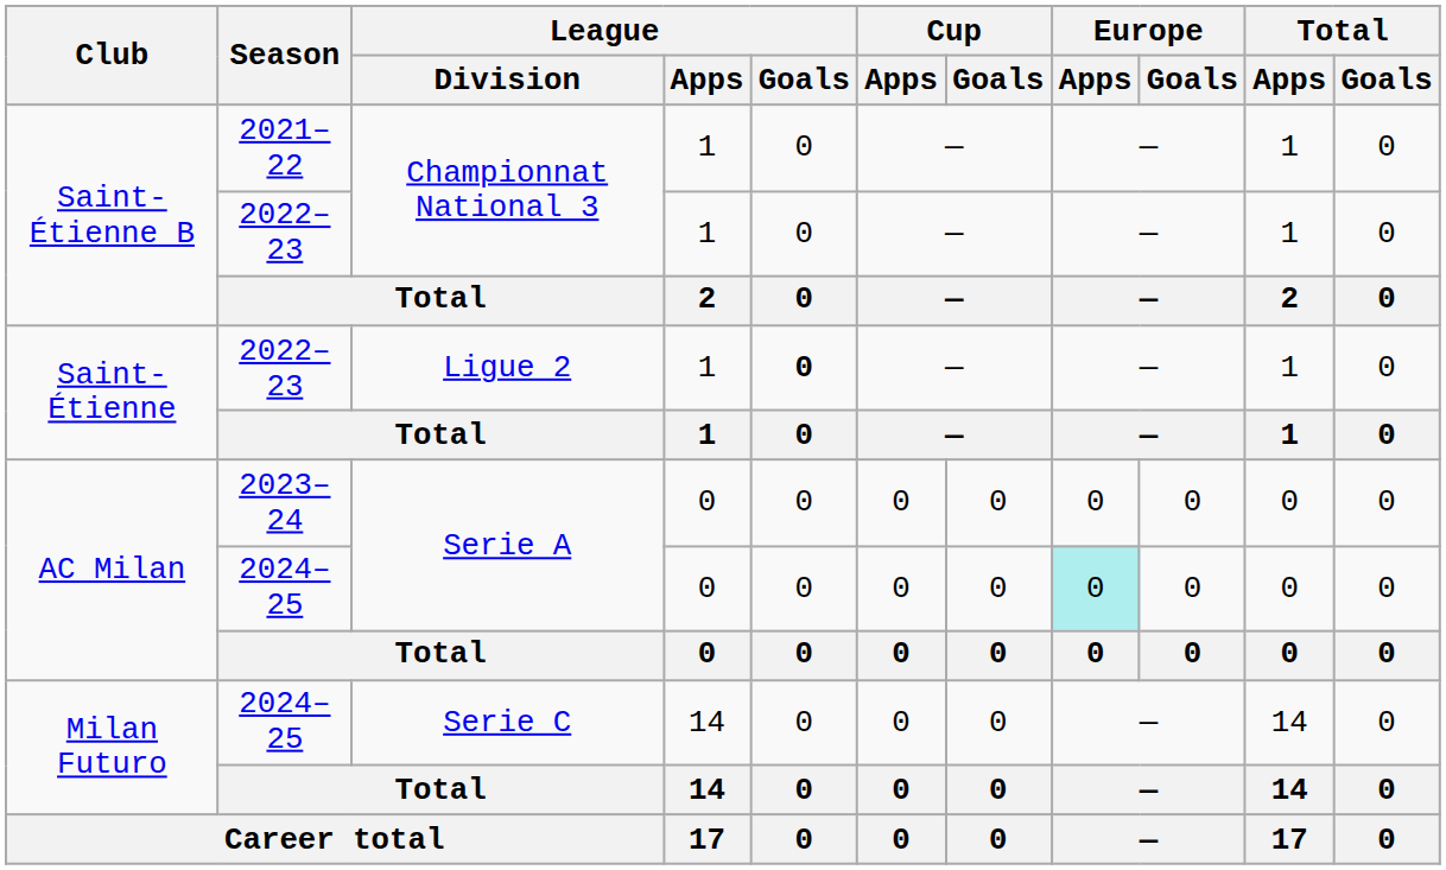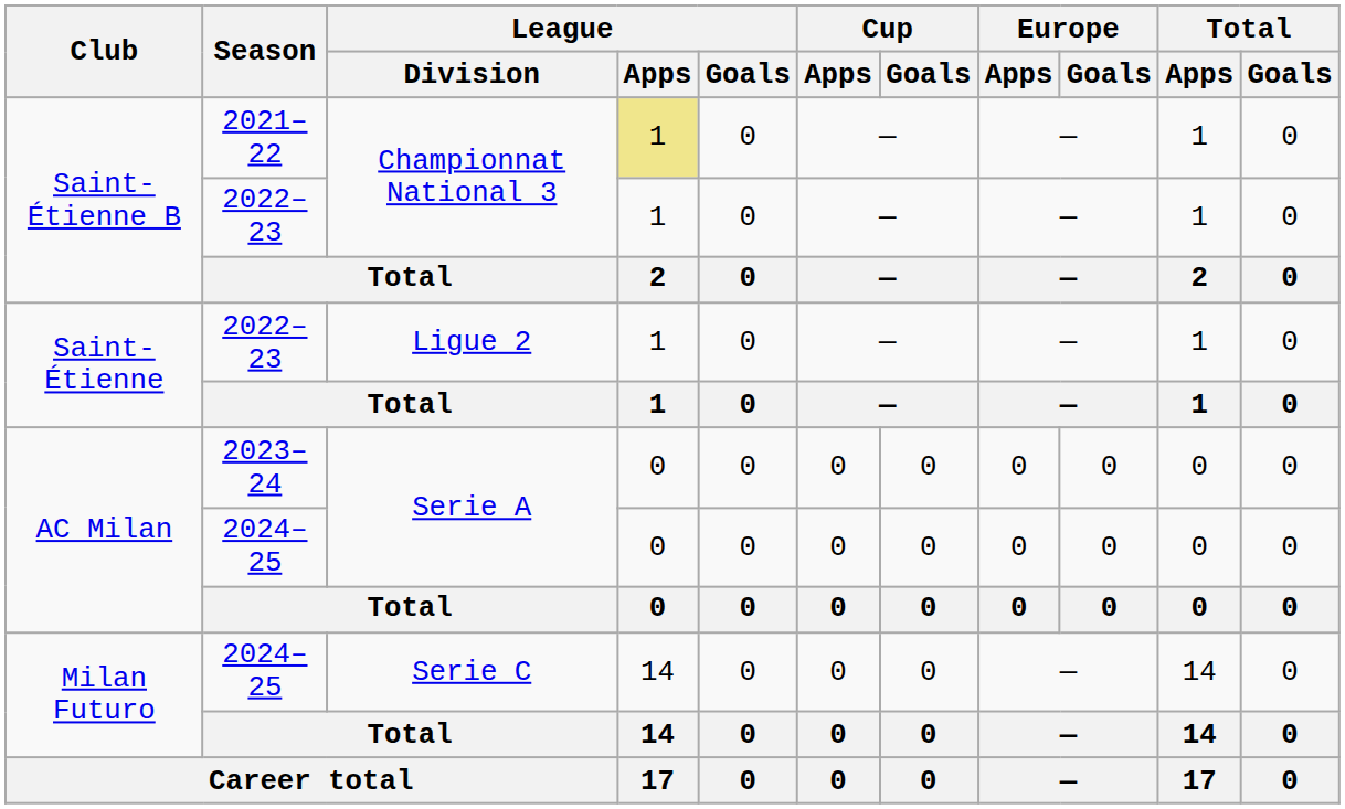Saint-Étienne B / 2021–22 | League / Apps: no background -> khaki background
Saint-Étienne / 2022–23 | League / Goals: bold -> normal
AC Milan / 2024–25 | Europe / Apps: paleturquoise background -> no background
